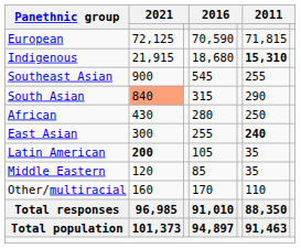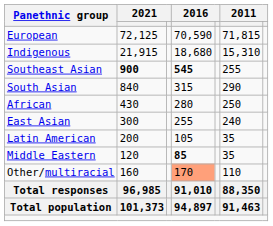Indigenous | column 6: bold -> normal
Southeast Asian | column 2: normal -> bold
Southeast Asian | column 4: normal -> bold
South Asian | column 2: lightsalmon background -> no background
East Asian | column 6: bold -> normal
Latin American | column 2: bold -> normal
Middle Eastern | column 4: normal -> bold
Other/multiracial | column 4: no background -> lightsalmon background
